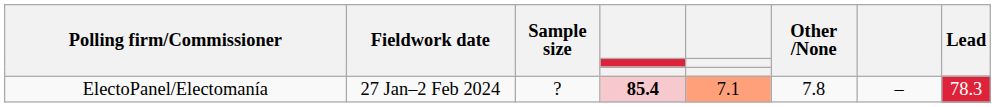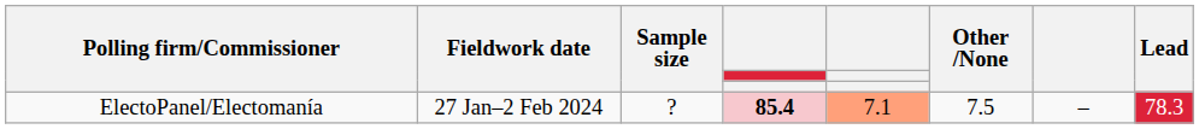ElectoPanel/Electomanía | Other /None: 7.8 -> 7.5
